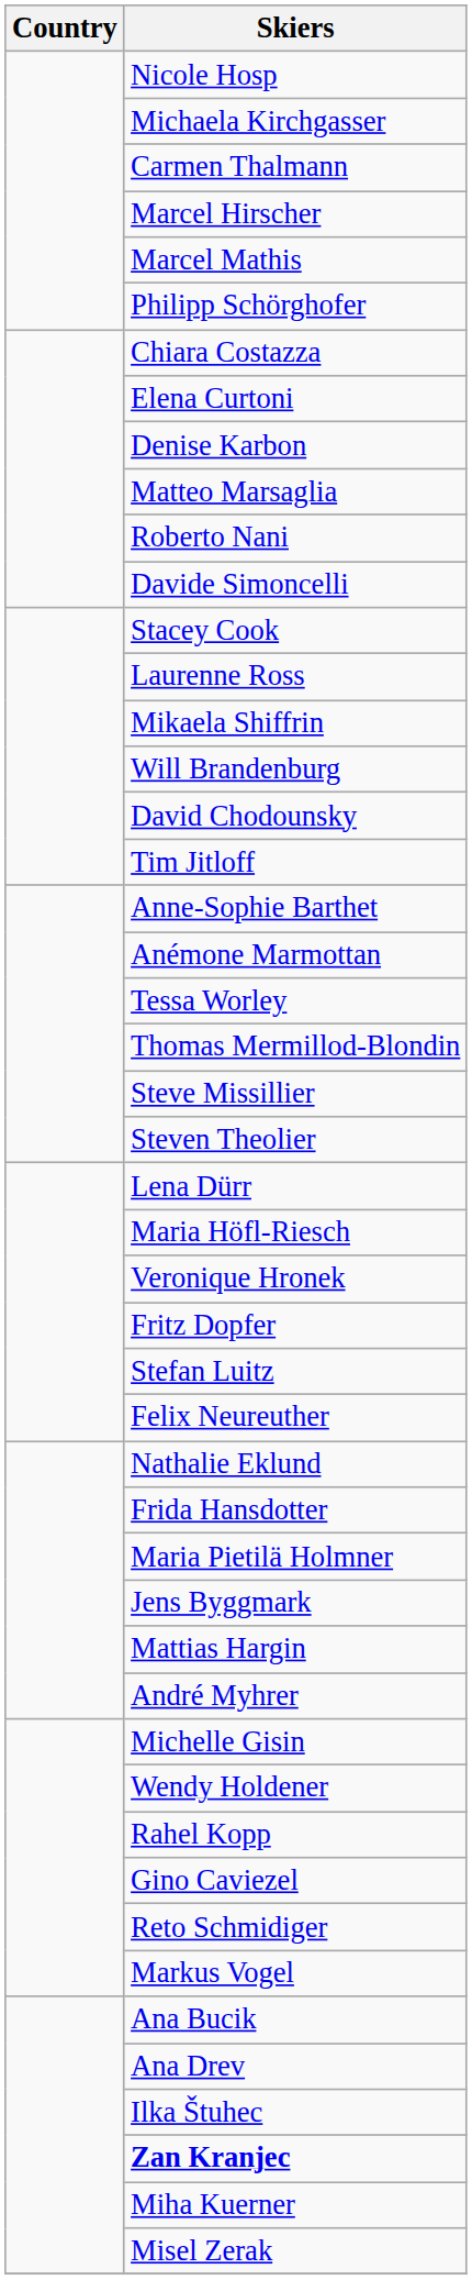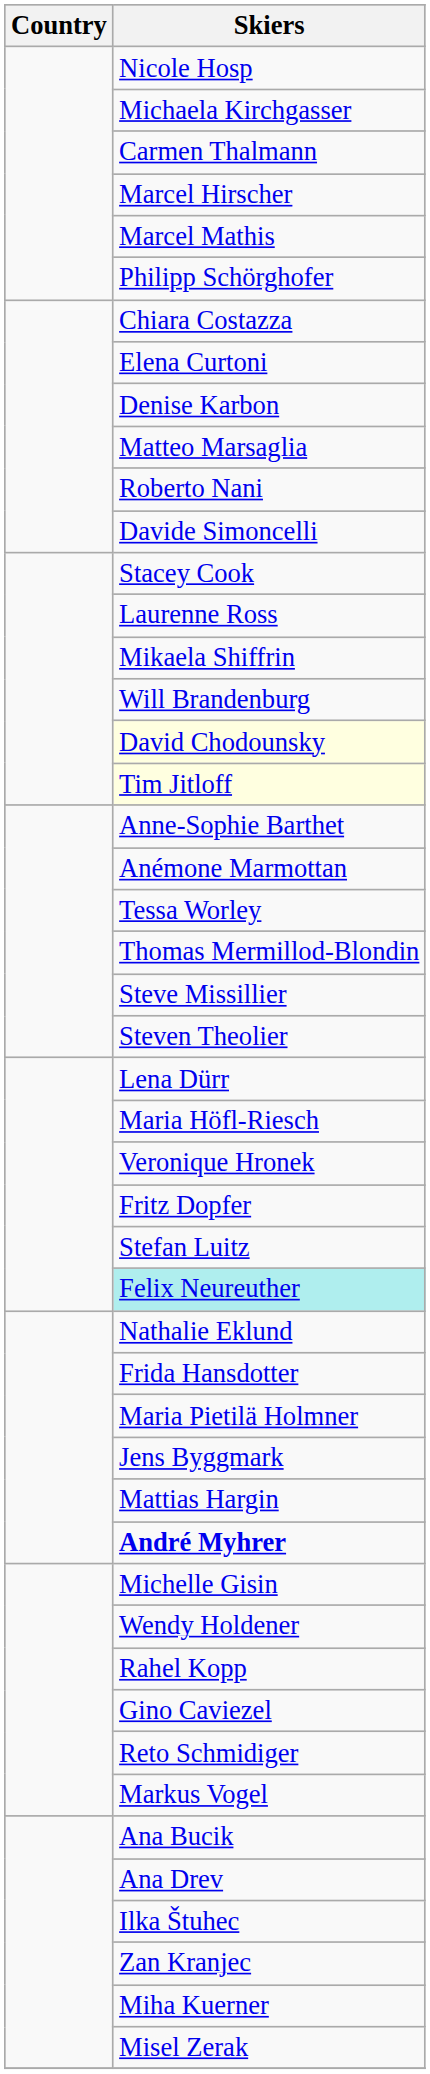David Chodounsky | Skiers: no background -> lightyellow background
Tim Jitloff | Skiers: no background -> lightyellow background
Felix Neureuther | Skiers: no background -> paleturquoise background
André Myhrer | Skiers: normal -> bold
Zan Kranjec | Skiers: bold -> normal
